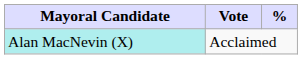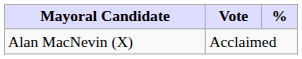Alan MacNevin (X) | Mayoral Candidate: paleturquoise background -> no background
